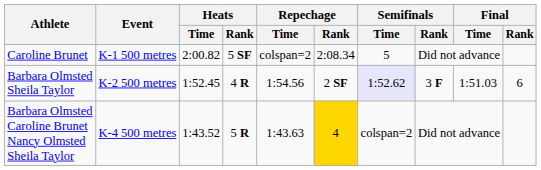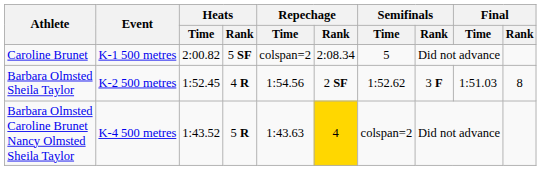Barbara Olmsted Sheila Taylor | Semifinals / Time: lavender background -> no background
Barbara Olmsted Sheila Taylor | Final / Rank: 6 -> 8
